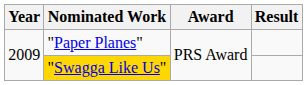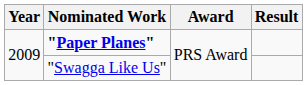"Paper Planes" | Nominated Work: normal -> bold
"Swagga Like Us" | Nominated Work: gold background -> no background
